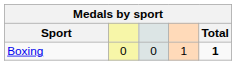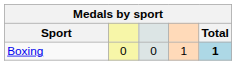Boxing | Total: no background -> lightblue background
